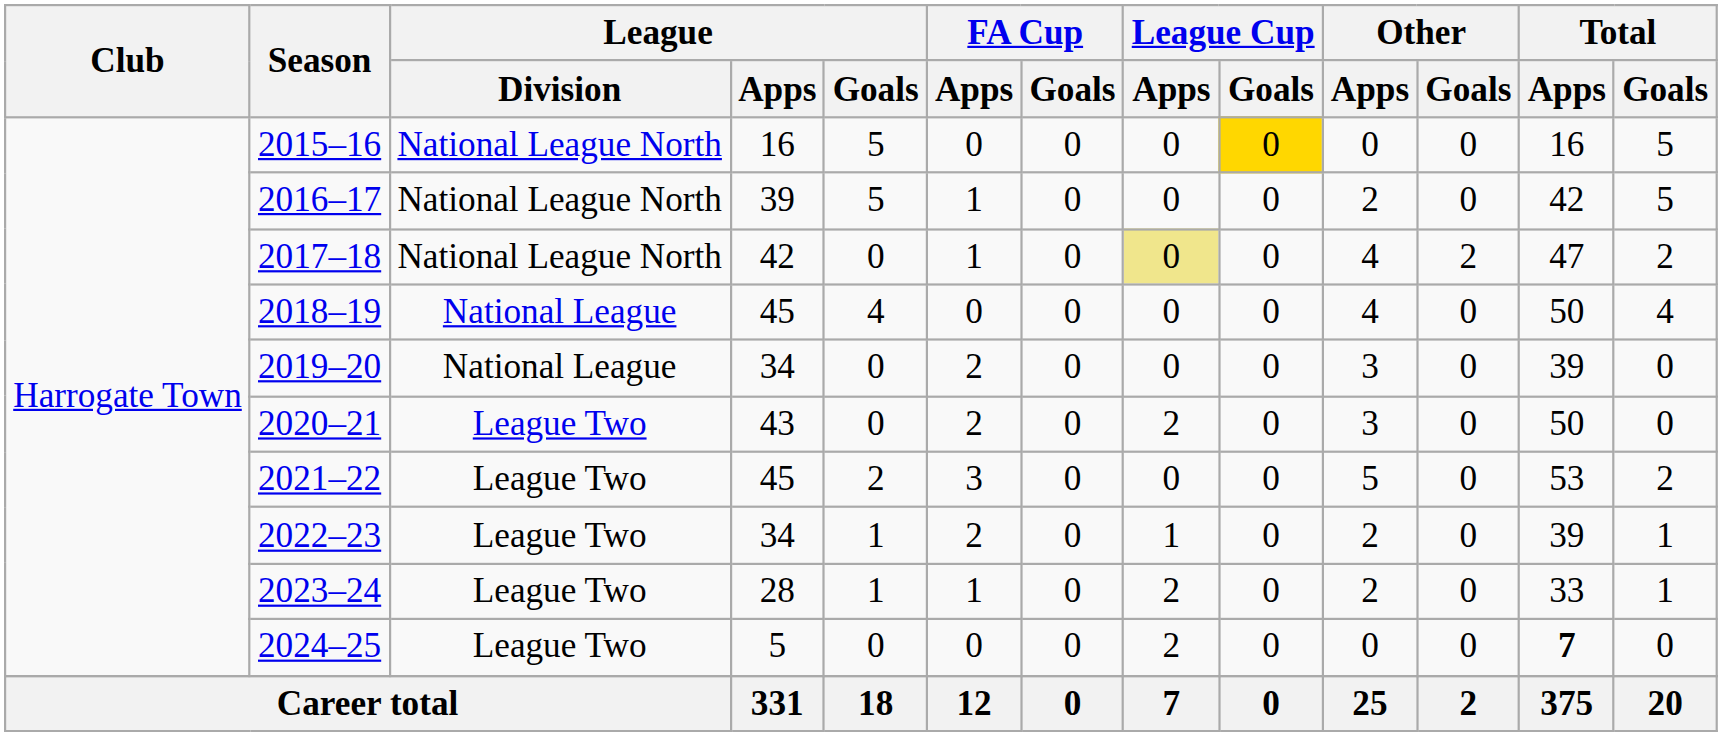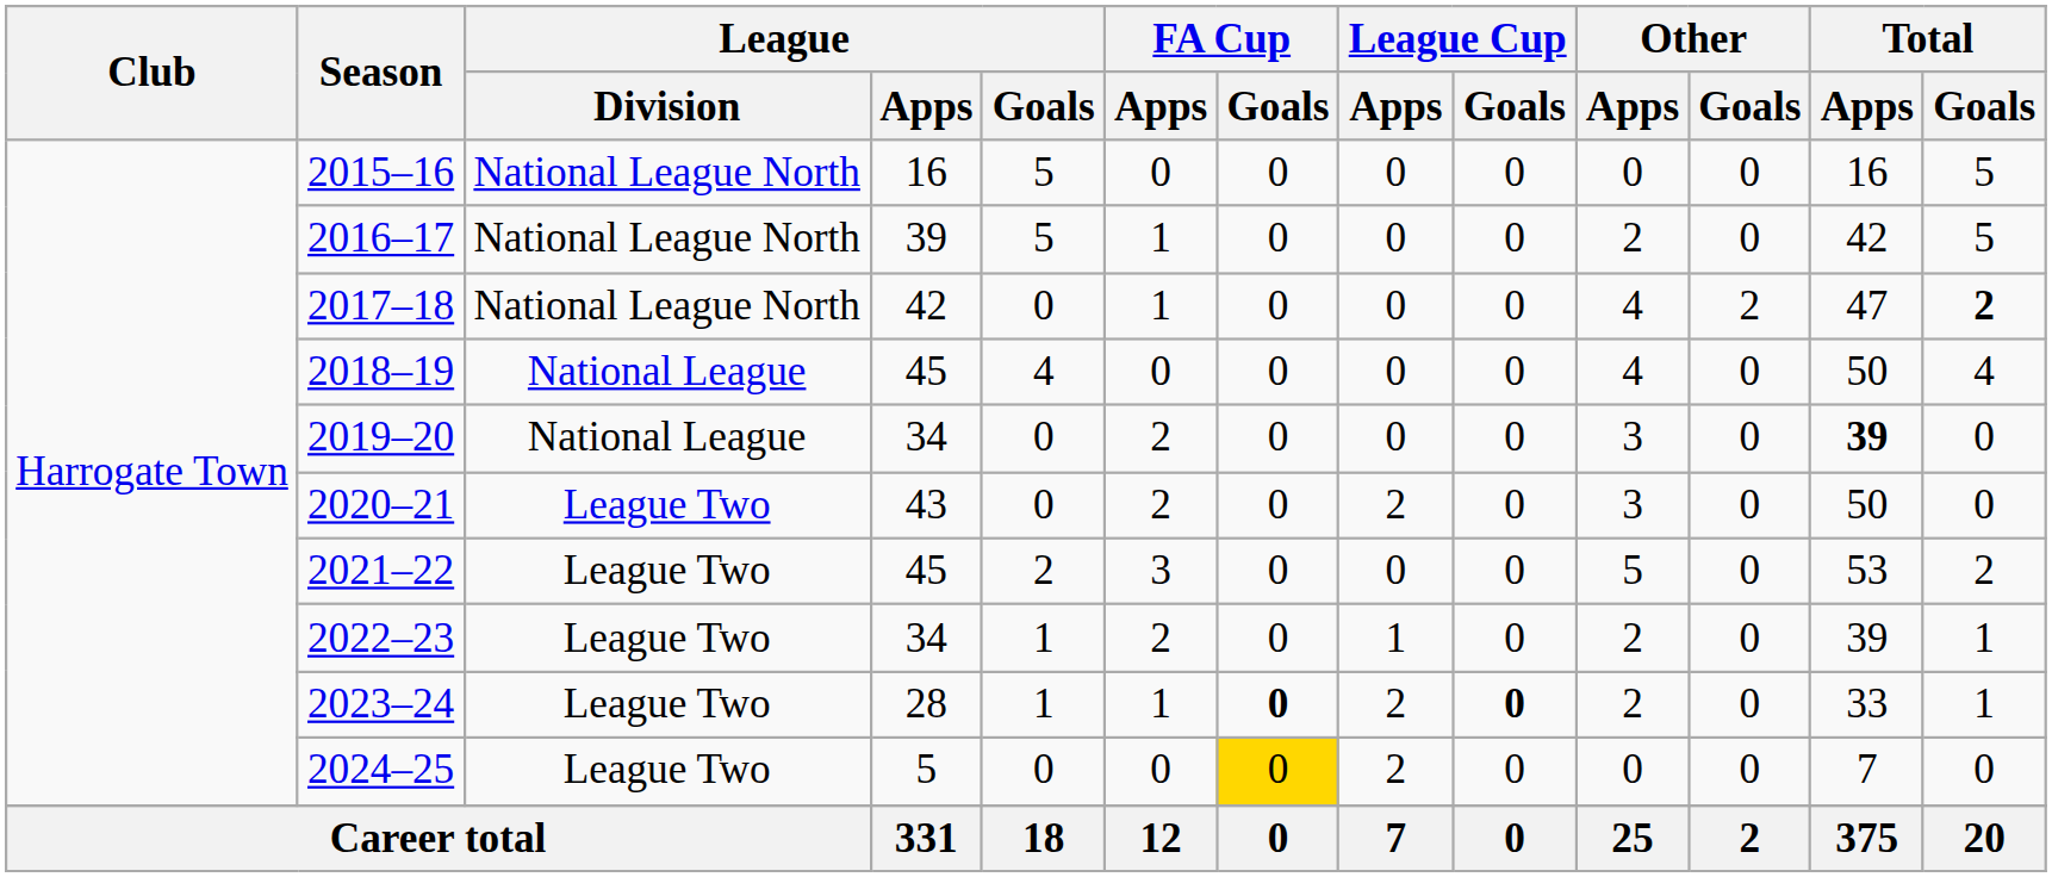2015–16 | League Cup / Goals: gold background -> no background
2017–18 | League Cup / Apps: khaki background -> no background
2017–18 | Total / Goals: normal -> bold
2019–20 | Total / Apps: normal -> bold
2023–24 | FA Cup / Goals: normal -> bold
2023–24 | League Cup / Goals: normal -> bold
2024–25 | FA Cup / Goals: no background -> gold background
2024–25 | Total / Apps: bold -> normal
